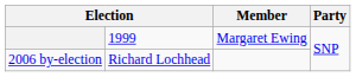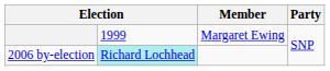2006 by-election | column 2: no background -> paleturquoise background
